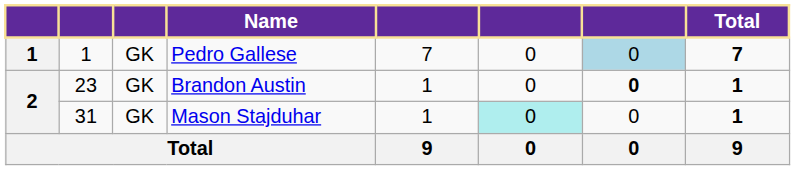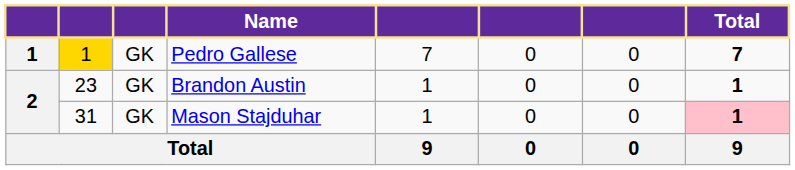Pedro Gallese | column 2: no background -> gold background
Pedro Gallese | column 7: lightblue background -> no background
Brandon Austin | column 7: bold -> normal
Mason Stajduhar | column 6: paleturquoise background -> no background
Mason Stajduhar | Total: no background -> pink background
